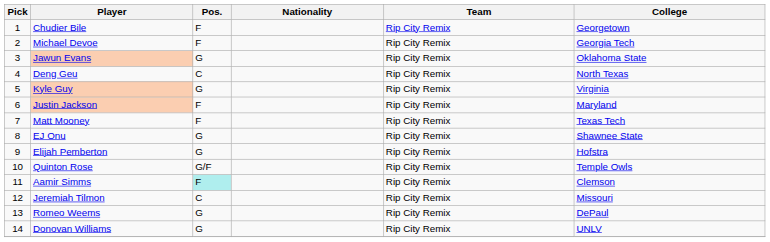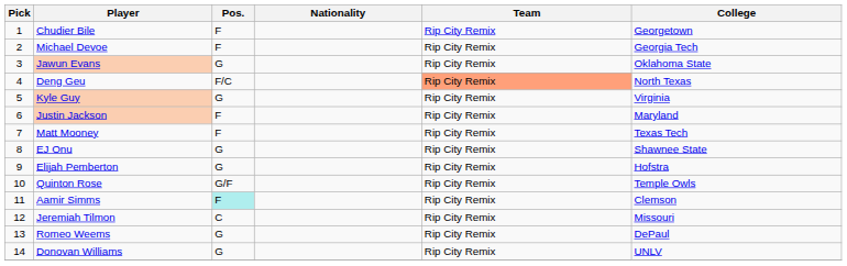Deng Geu | Pos.: C -> F/C
Deng Geu | Team: no background -> lightsalmon background
